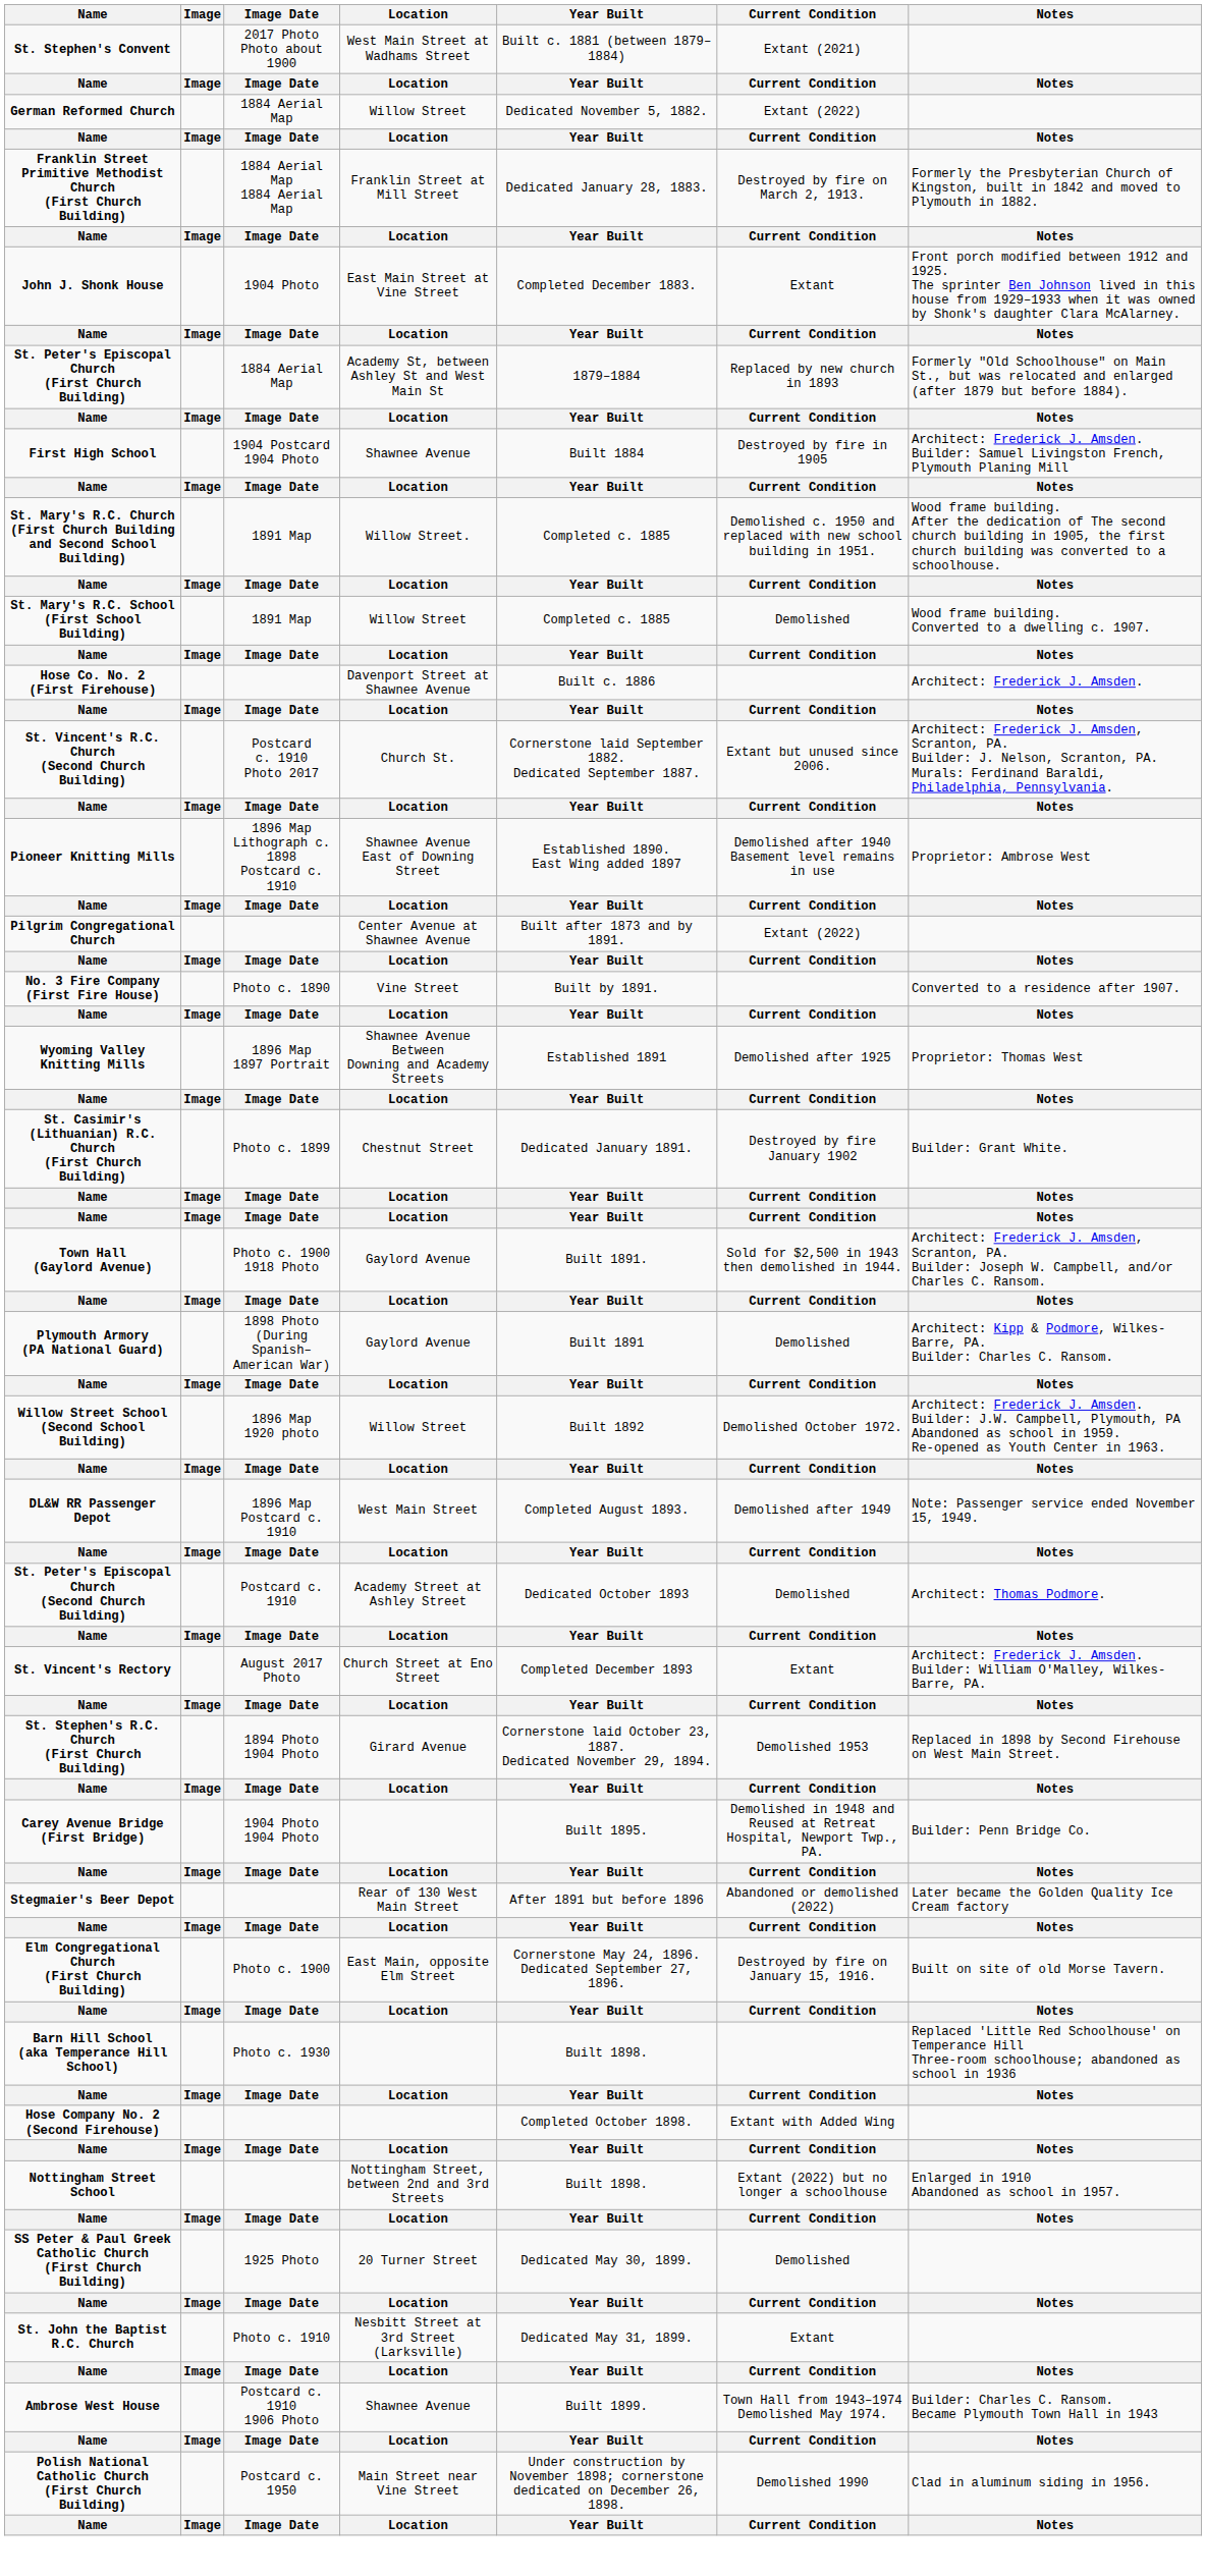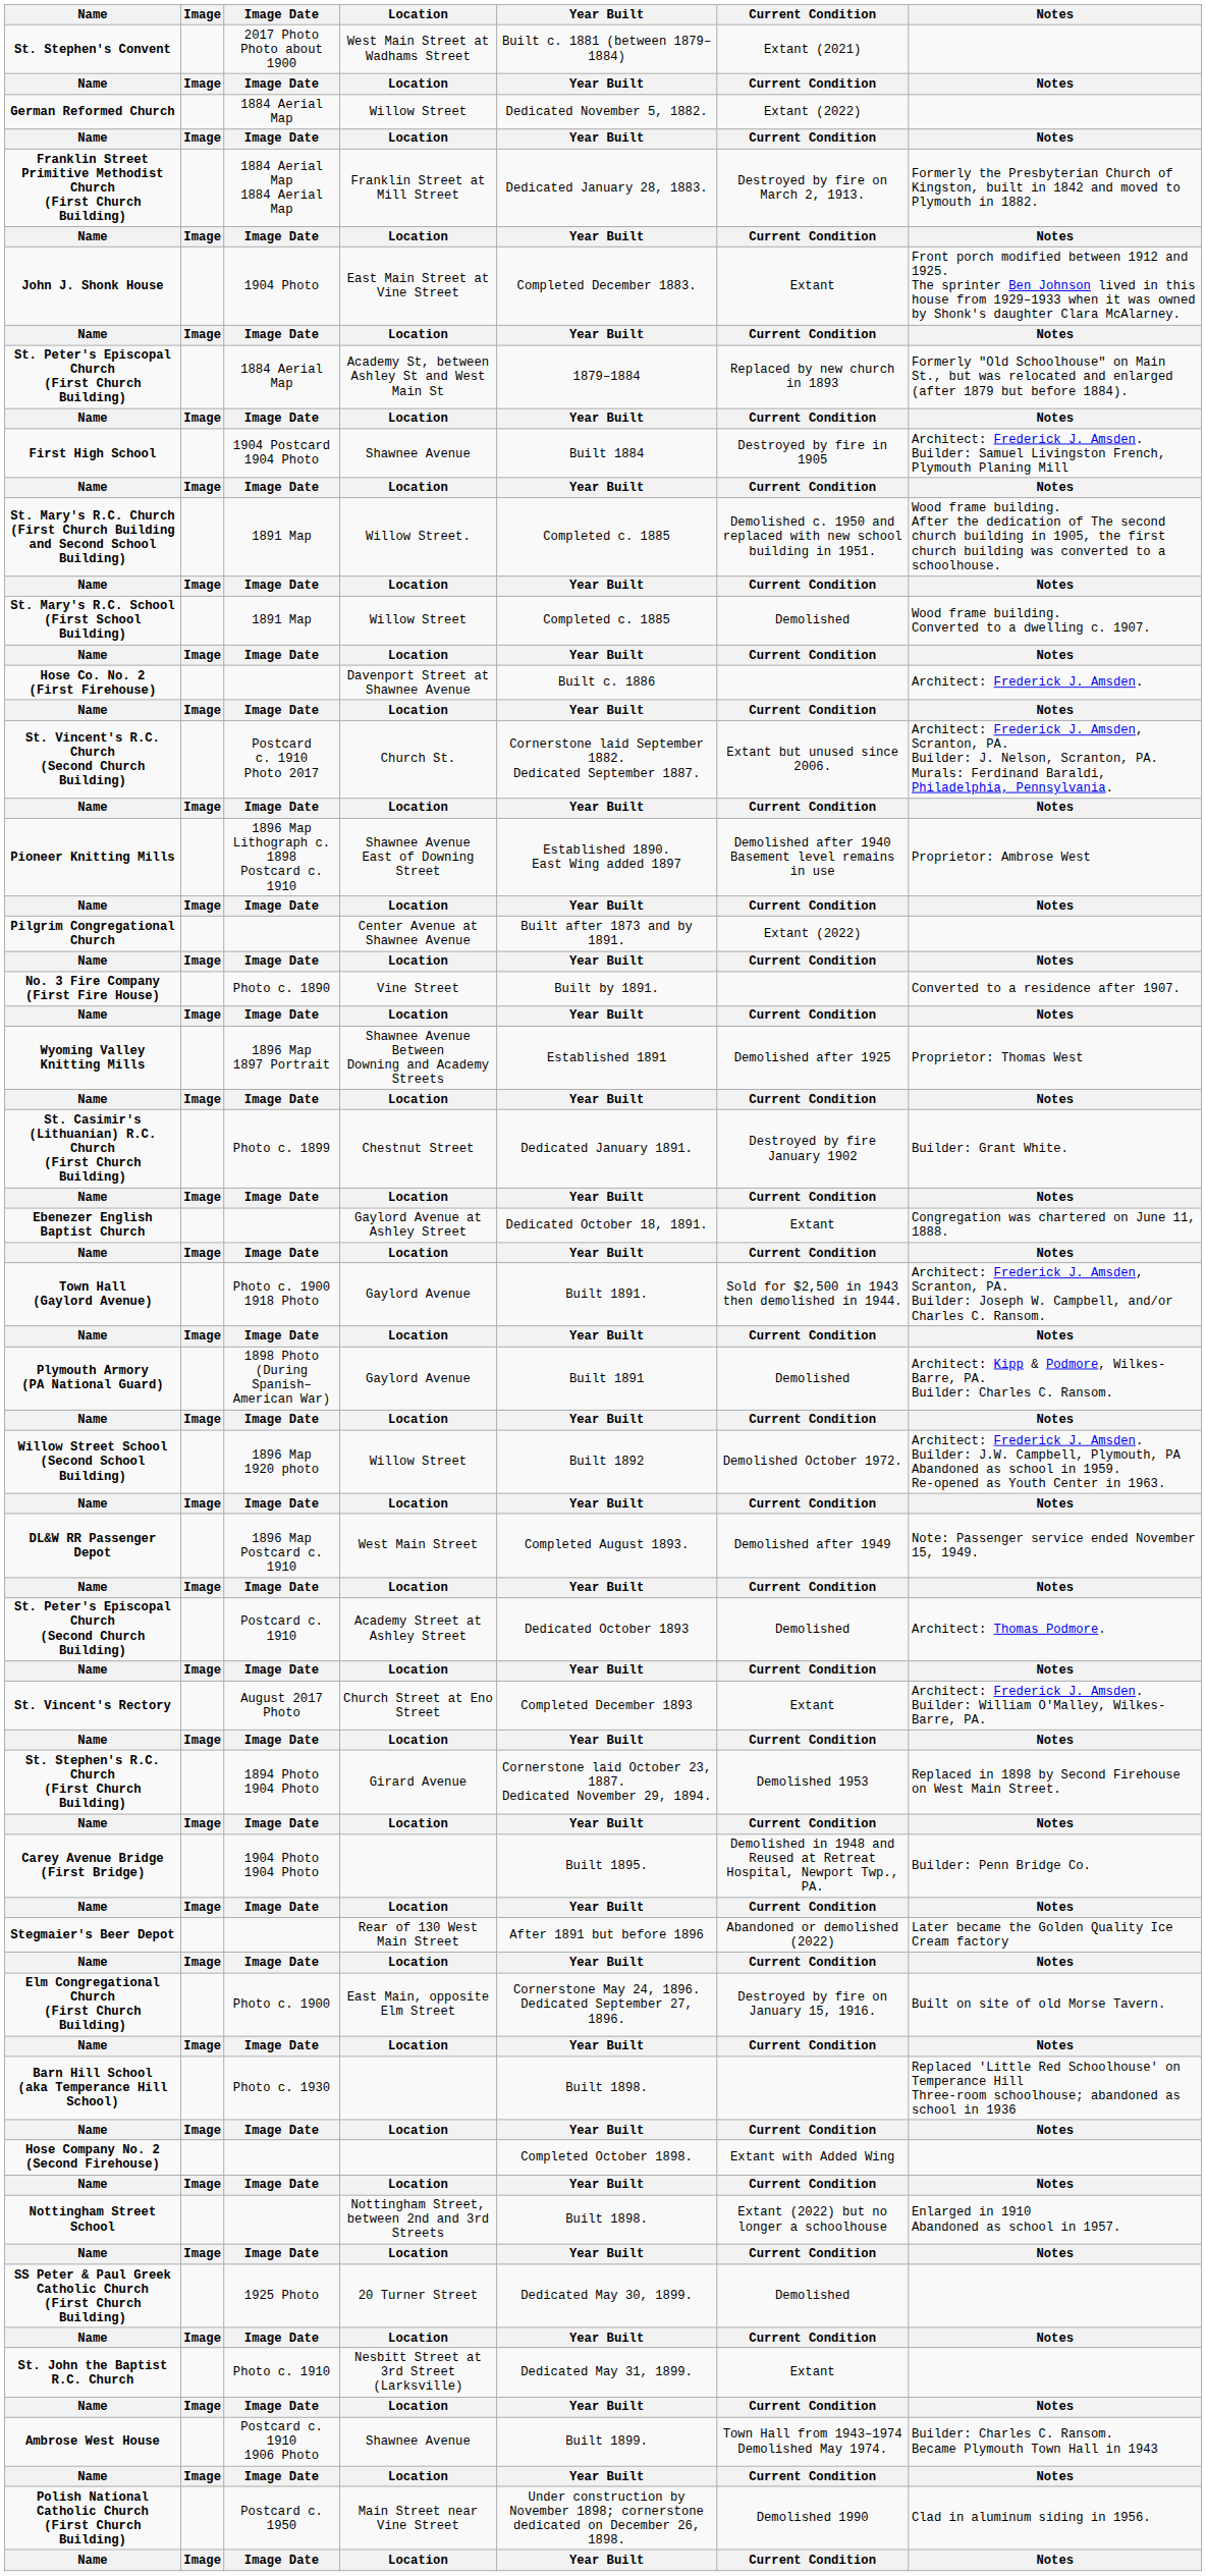+ row: Ebenezer English Baptist Church | Gaylord Avenue at Ashley Street | Dedicated October 18, 1891. | Extant | Congregation was chartered on June 11, 1888.
